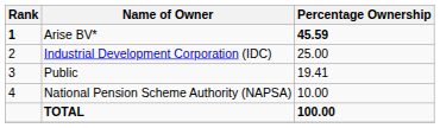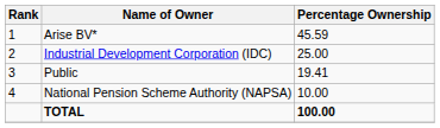Arise BV* | Rank: bold -> normal
Arise BV* | Percentage Ownership: bold -> normal
